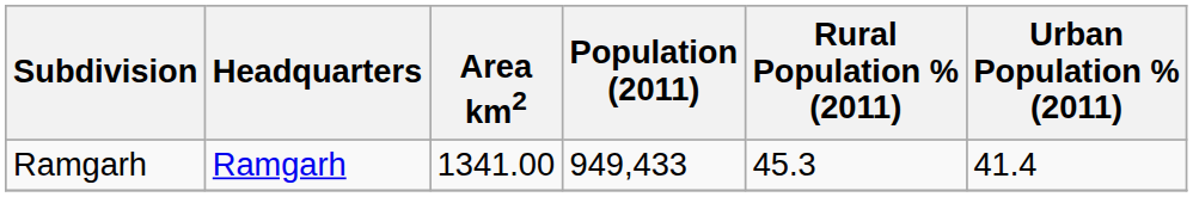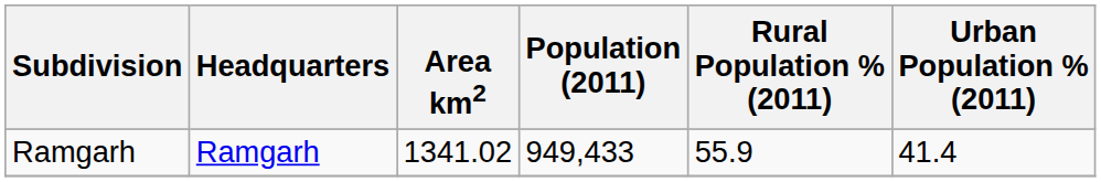row 2 | Area km2: 1341.00 -> 1341.02
row 2 | Rural Population % (2011): 45.3 -> 55.9
